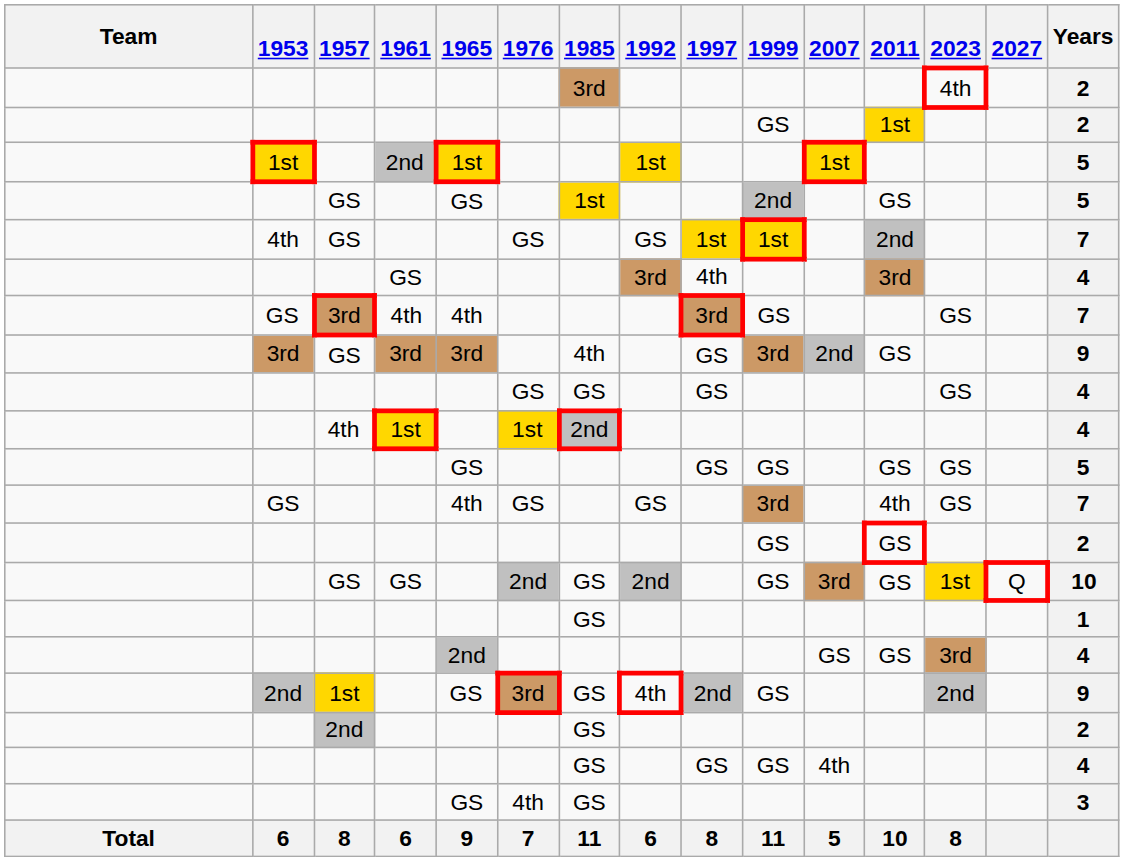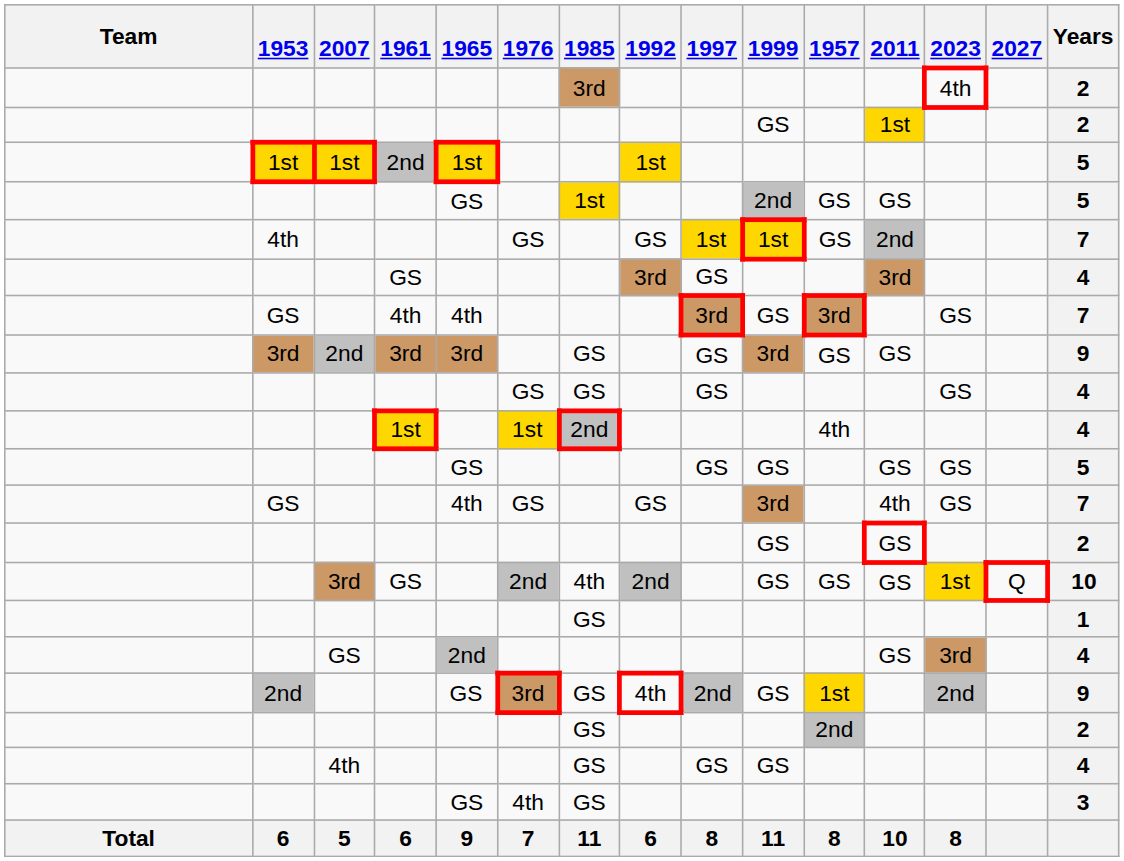columns swapped: 1957 <-> 2007
row 7 | 1997: 4th -> GS
row 9 | 1985: 4th -> GS
row 15 | 1985: GS -> 4th
